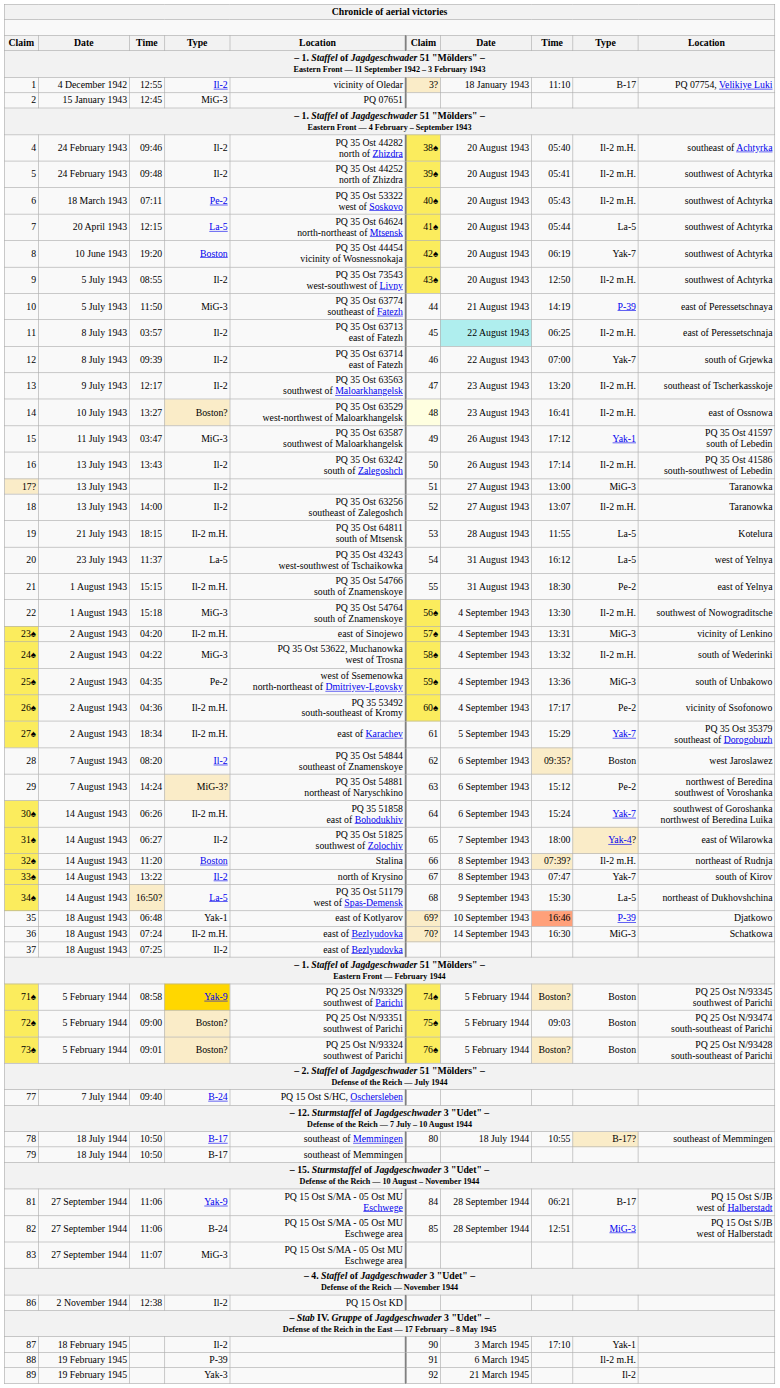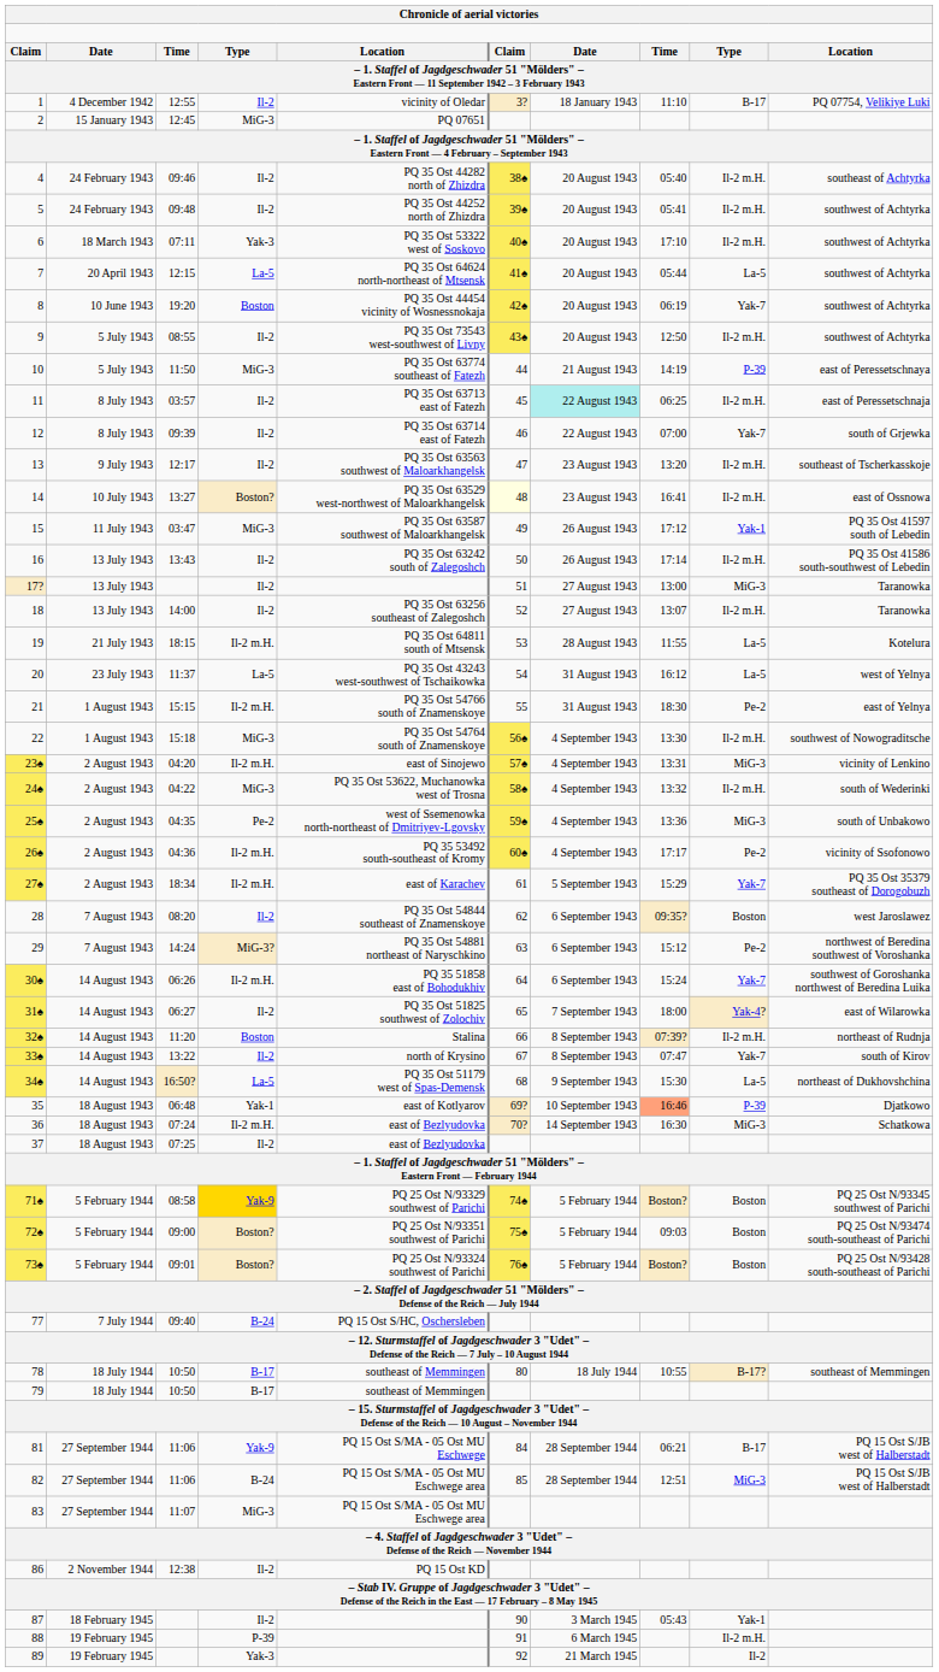6 | column 4: Pe-2 -> Yak-3
6 | column 8: 05:43 -> 17:10
87 | column 8: 17:10 -> 05:43
